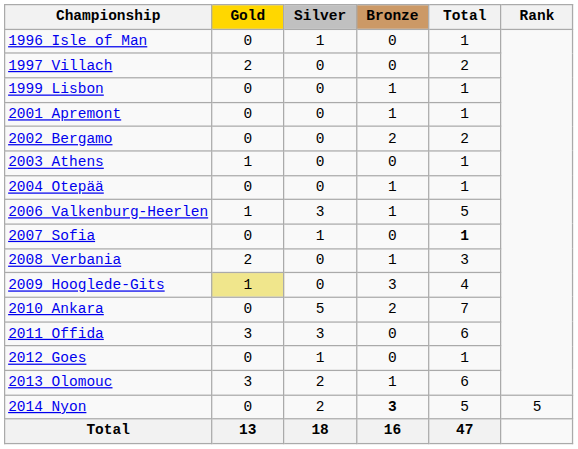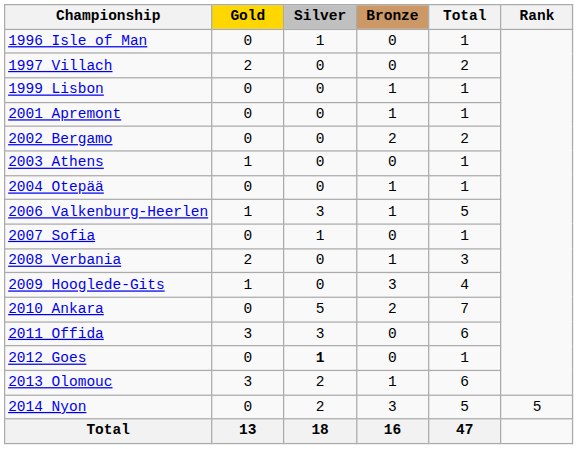2007 Sofia | Total: bold -> normal
2009 Hooglede-Gits | Gold: khaki background -> no background
2012 Goes | Silver: normal -> bold
2014 Nyon | Bronze: bold -> normal
